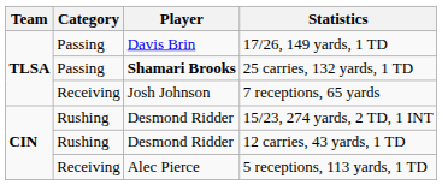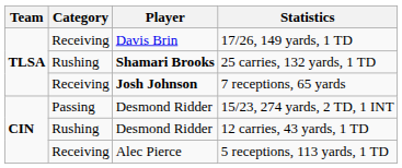17/26, 149 yards, 1 TD | Category: Passing -> Receiving
25 carries, 132 yards, 1 TD | Category: Passing -> Rushing
7 receptions, 65 yards | Player: normal -> bold
15/23, 274 yards, 2 TD, 1 INT | Category: Rushing -> Passing
